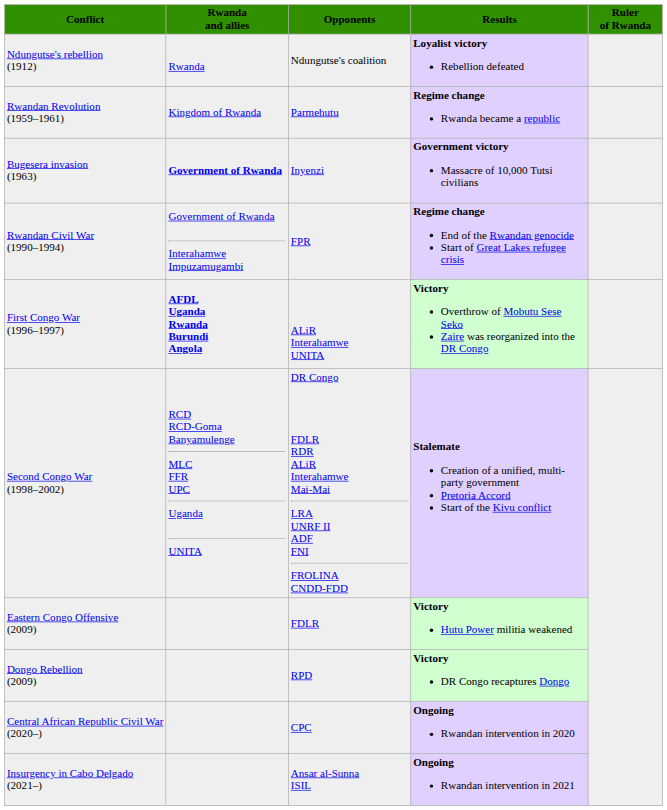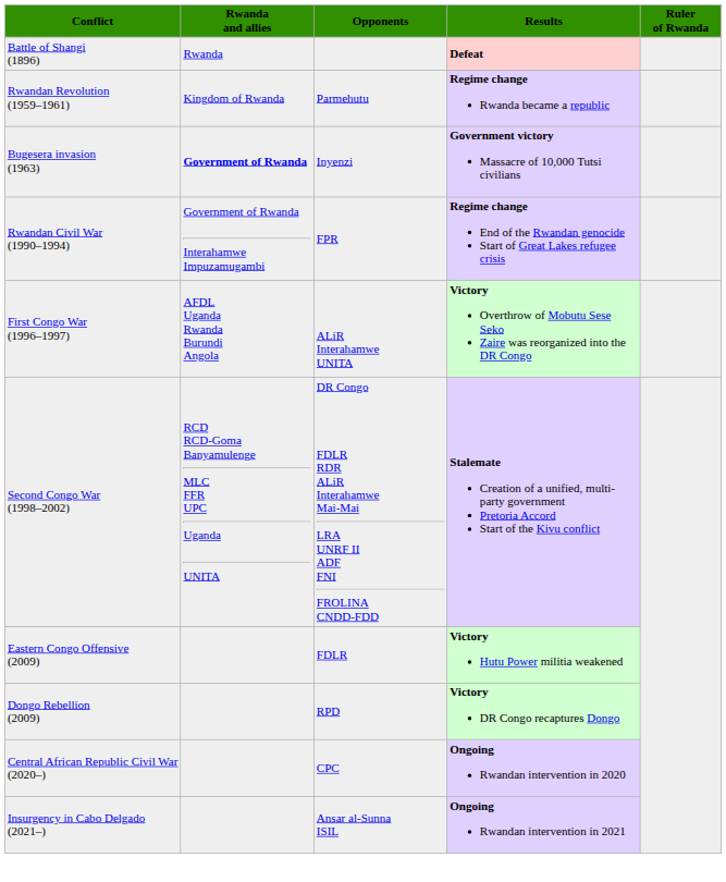+ row: Battle of Shangi (1896) | Rwanda | Defeat
- row: Ndungutse's rebellion (1912) | Rwanda | Ndungutse's coalition | Loyalist victory Rebellion defeated
First Congo War (1996–1997) | Rwanda and allies: bold -> normal
